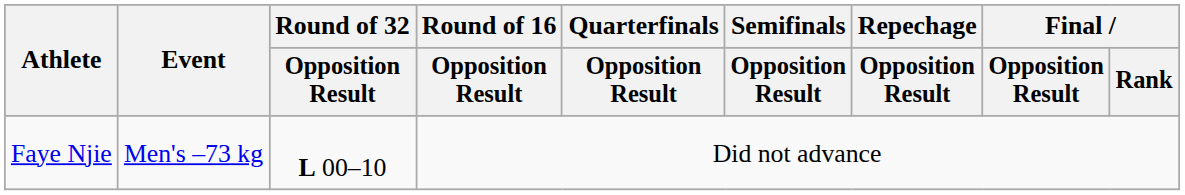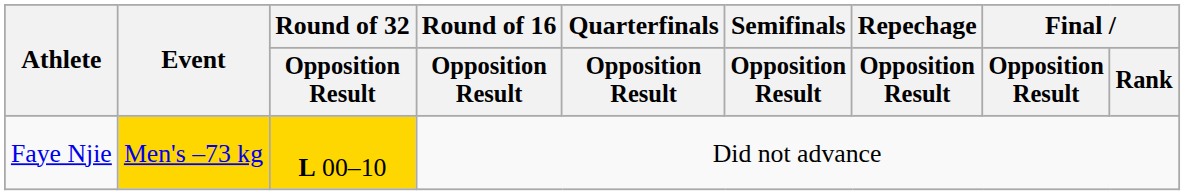Faye Njie | Event: no background -> gold background
Faye Njie | Round of 32 / Opposition Result: no background -> gold background
